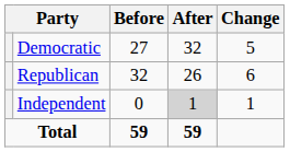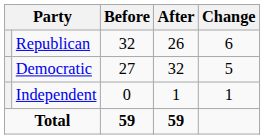rows swapped: Democratic <-> Republican
Independent | After: lightgrey background -> no background
